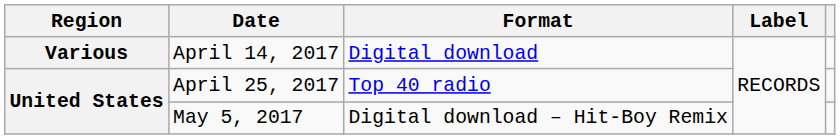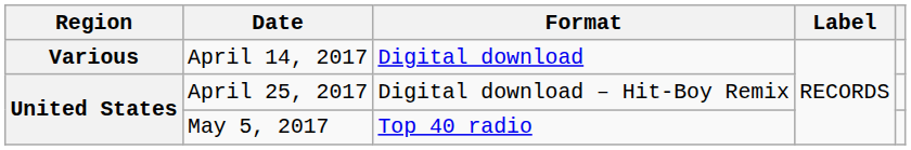April 25, 2017 | Format: Top 40 radio -> Digital download – Hit-Boy Remix
May 5, 2017 | Format: Digital download – Hit-Boy Remix -> Top 40 radio
